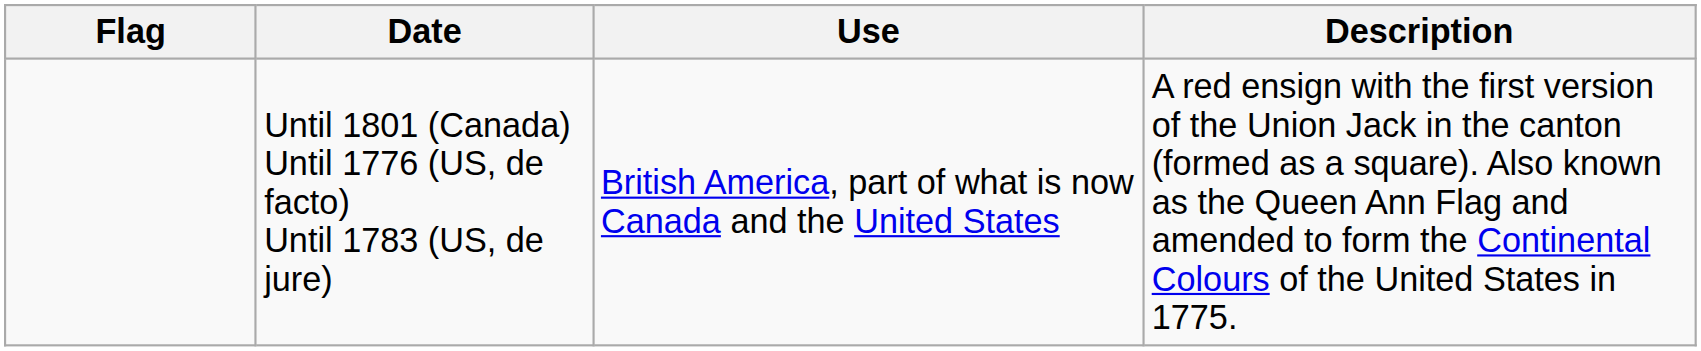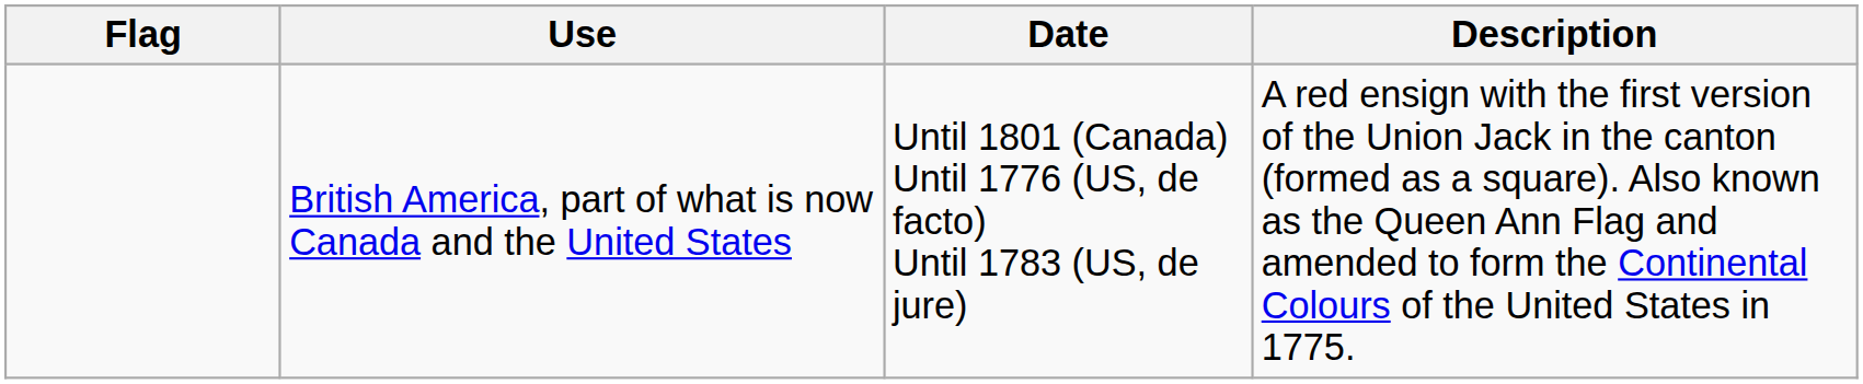columns swapped: Date <-> Use
